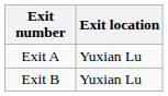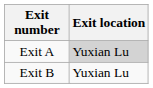Exit A | Exit location: no background -> lightgrey background
